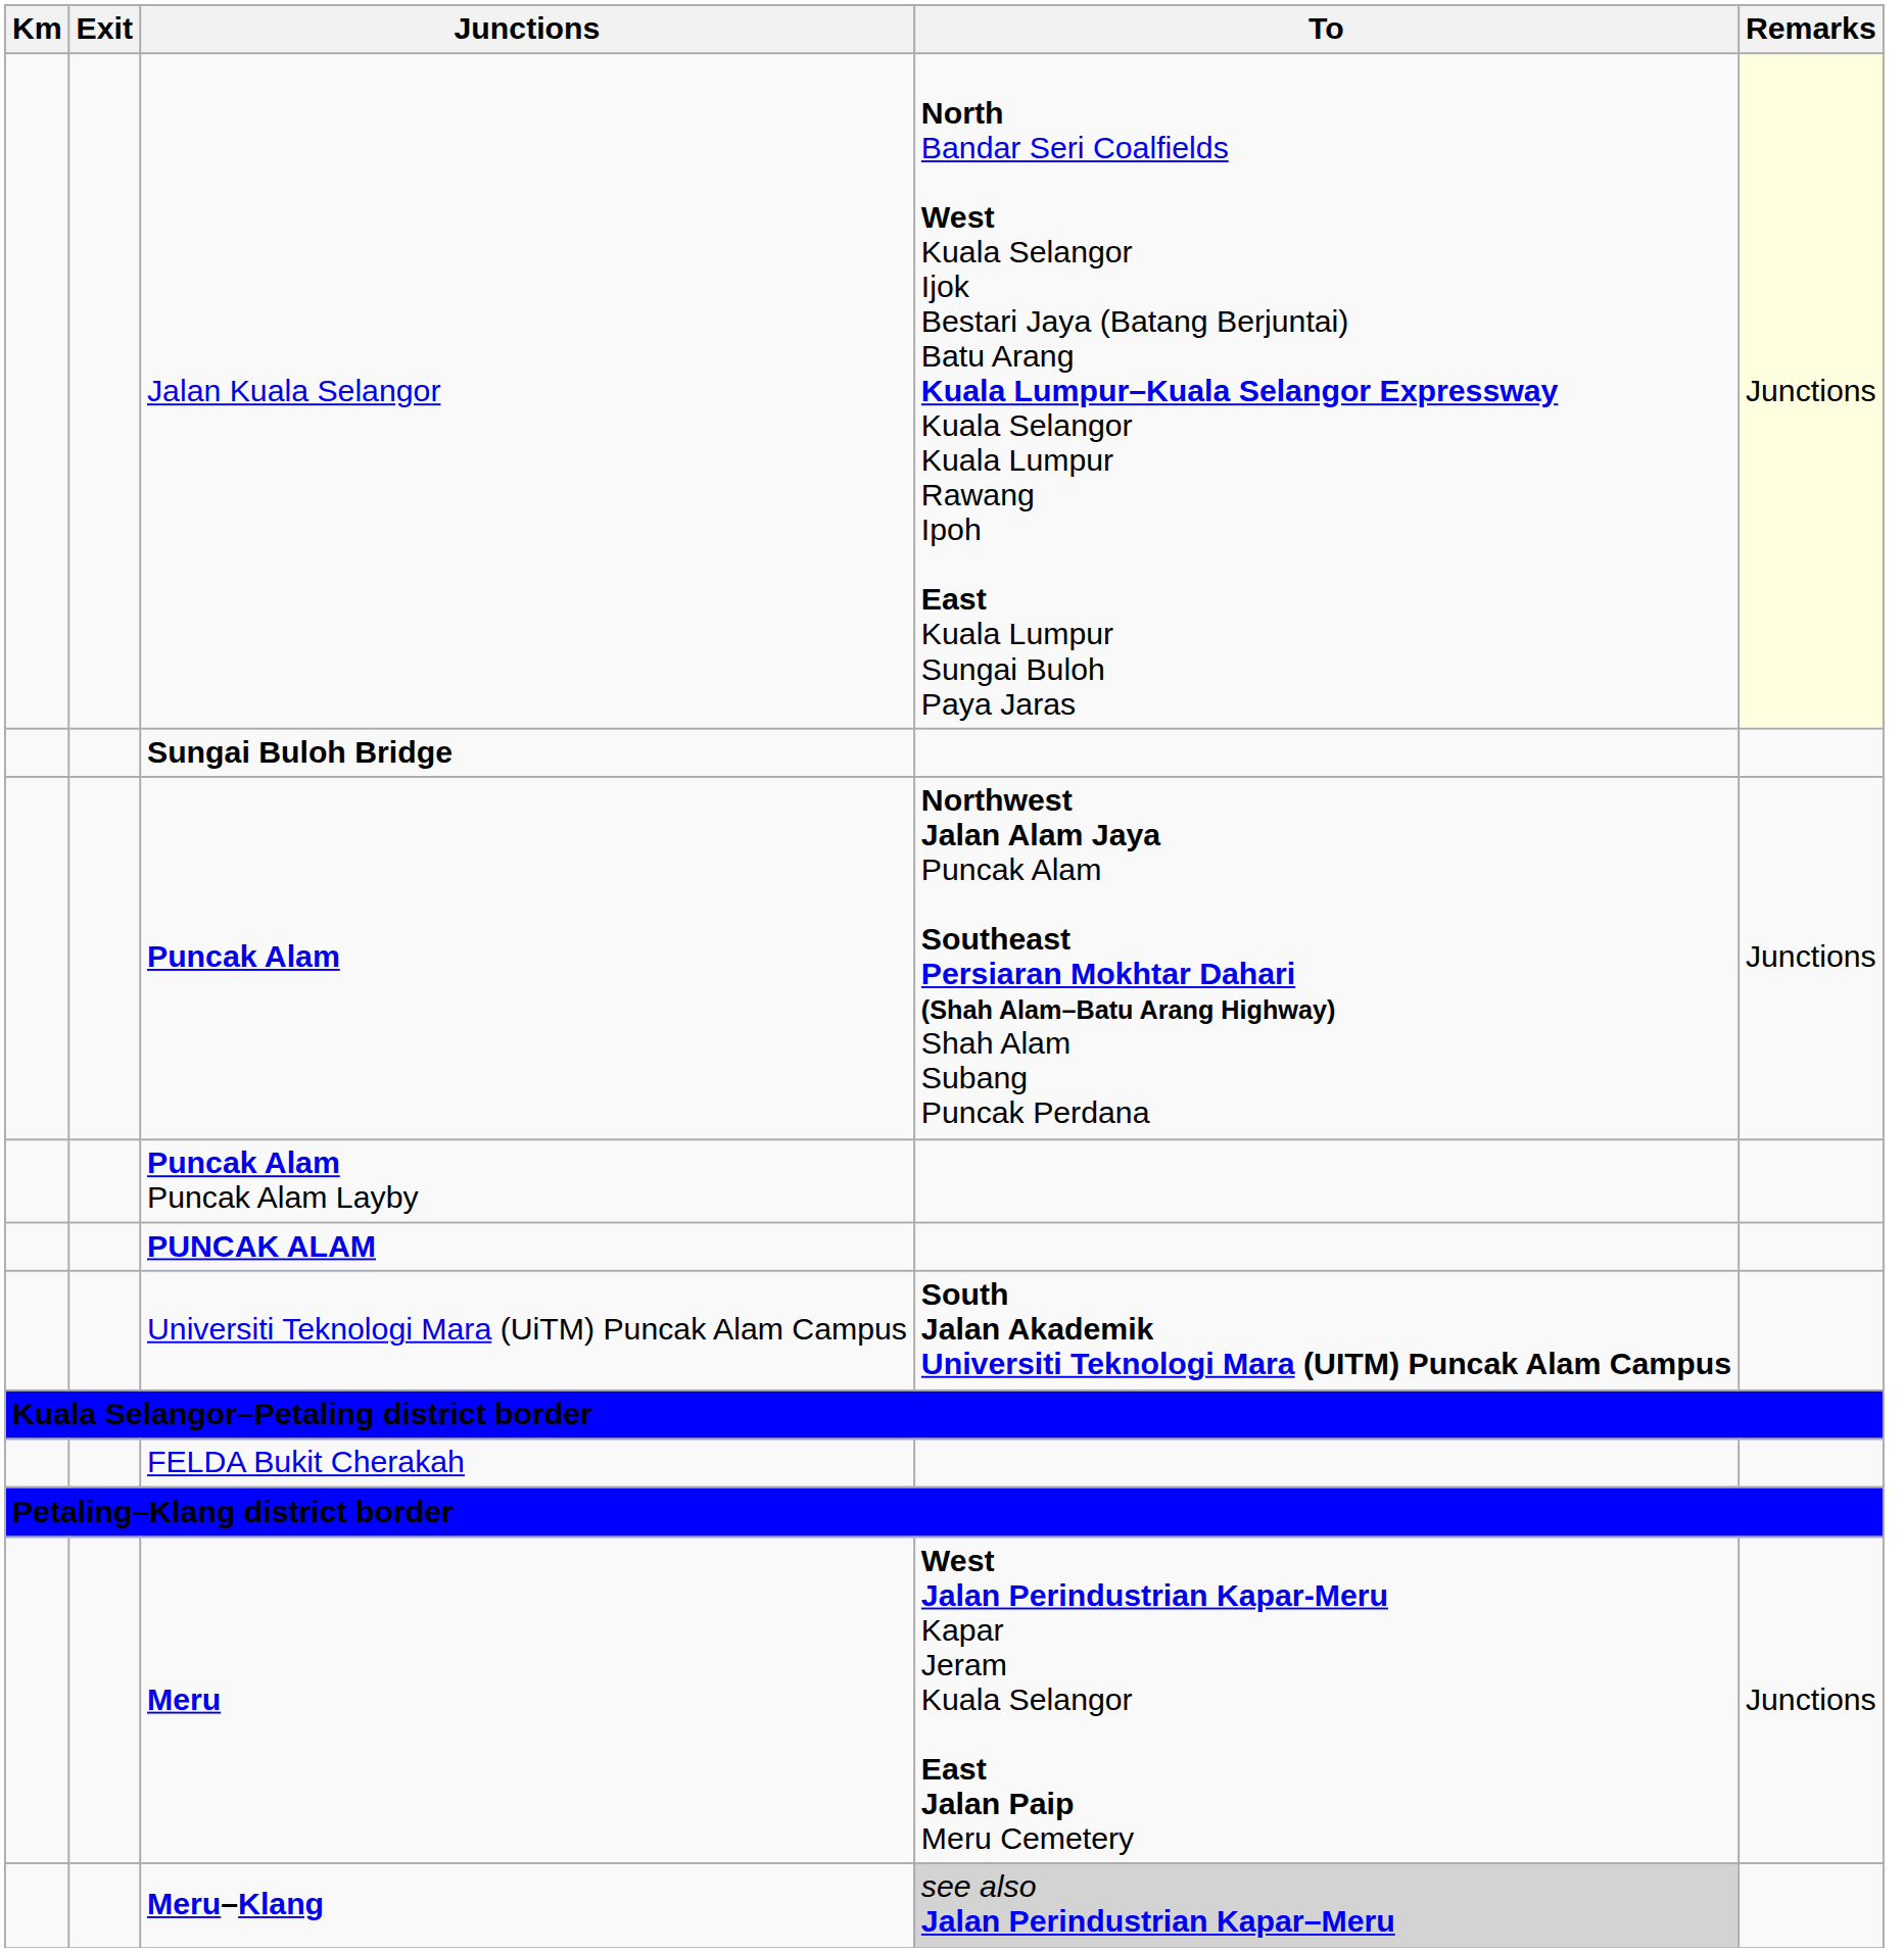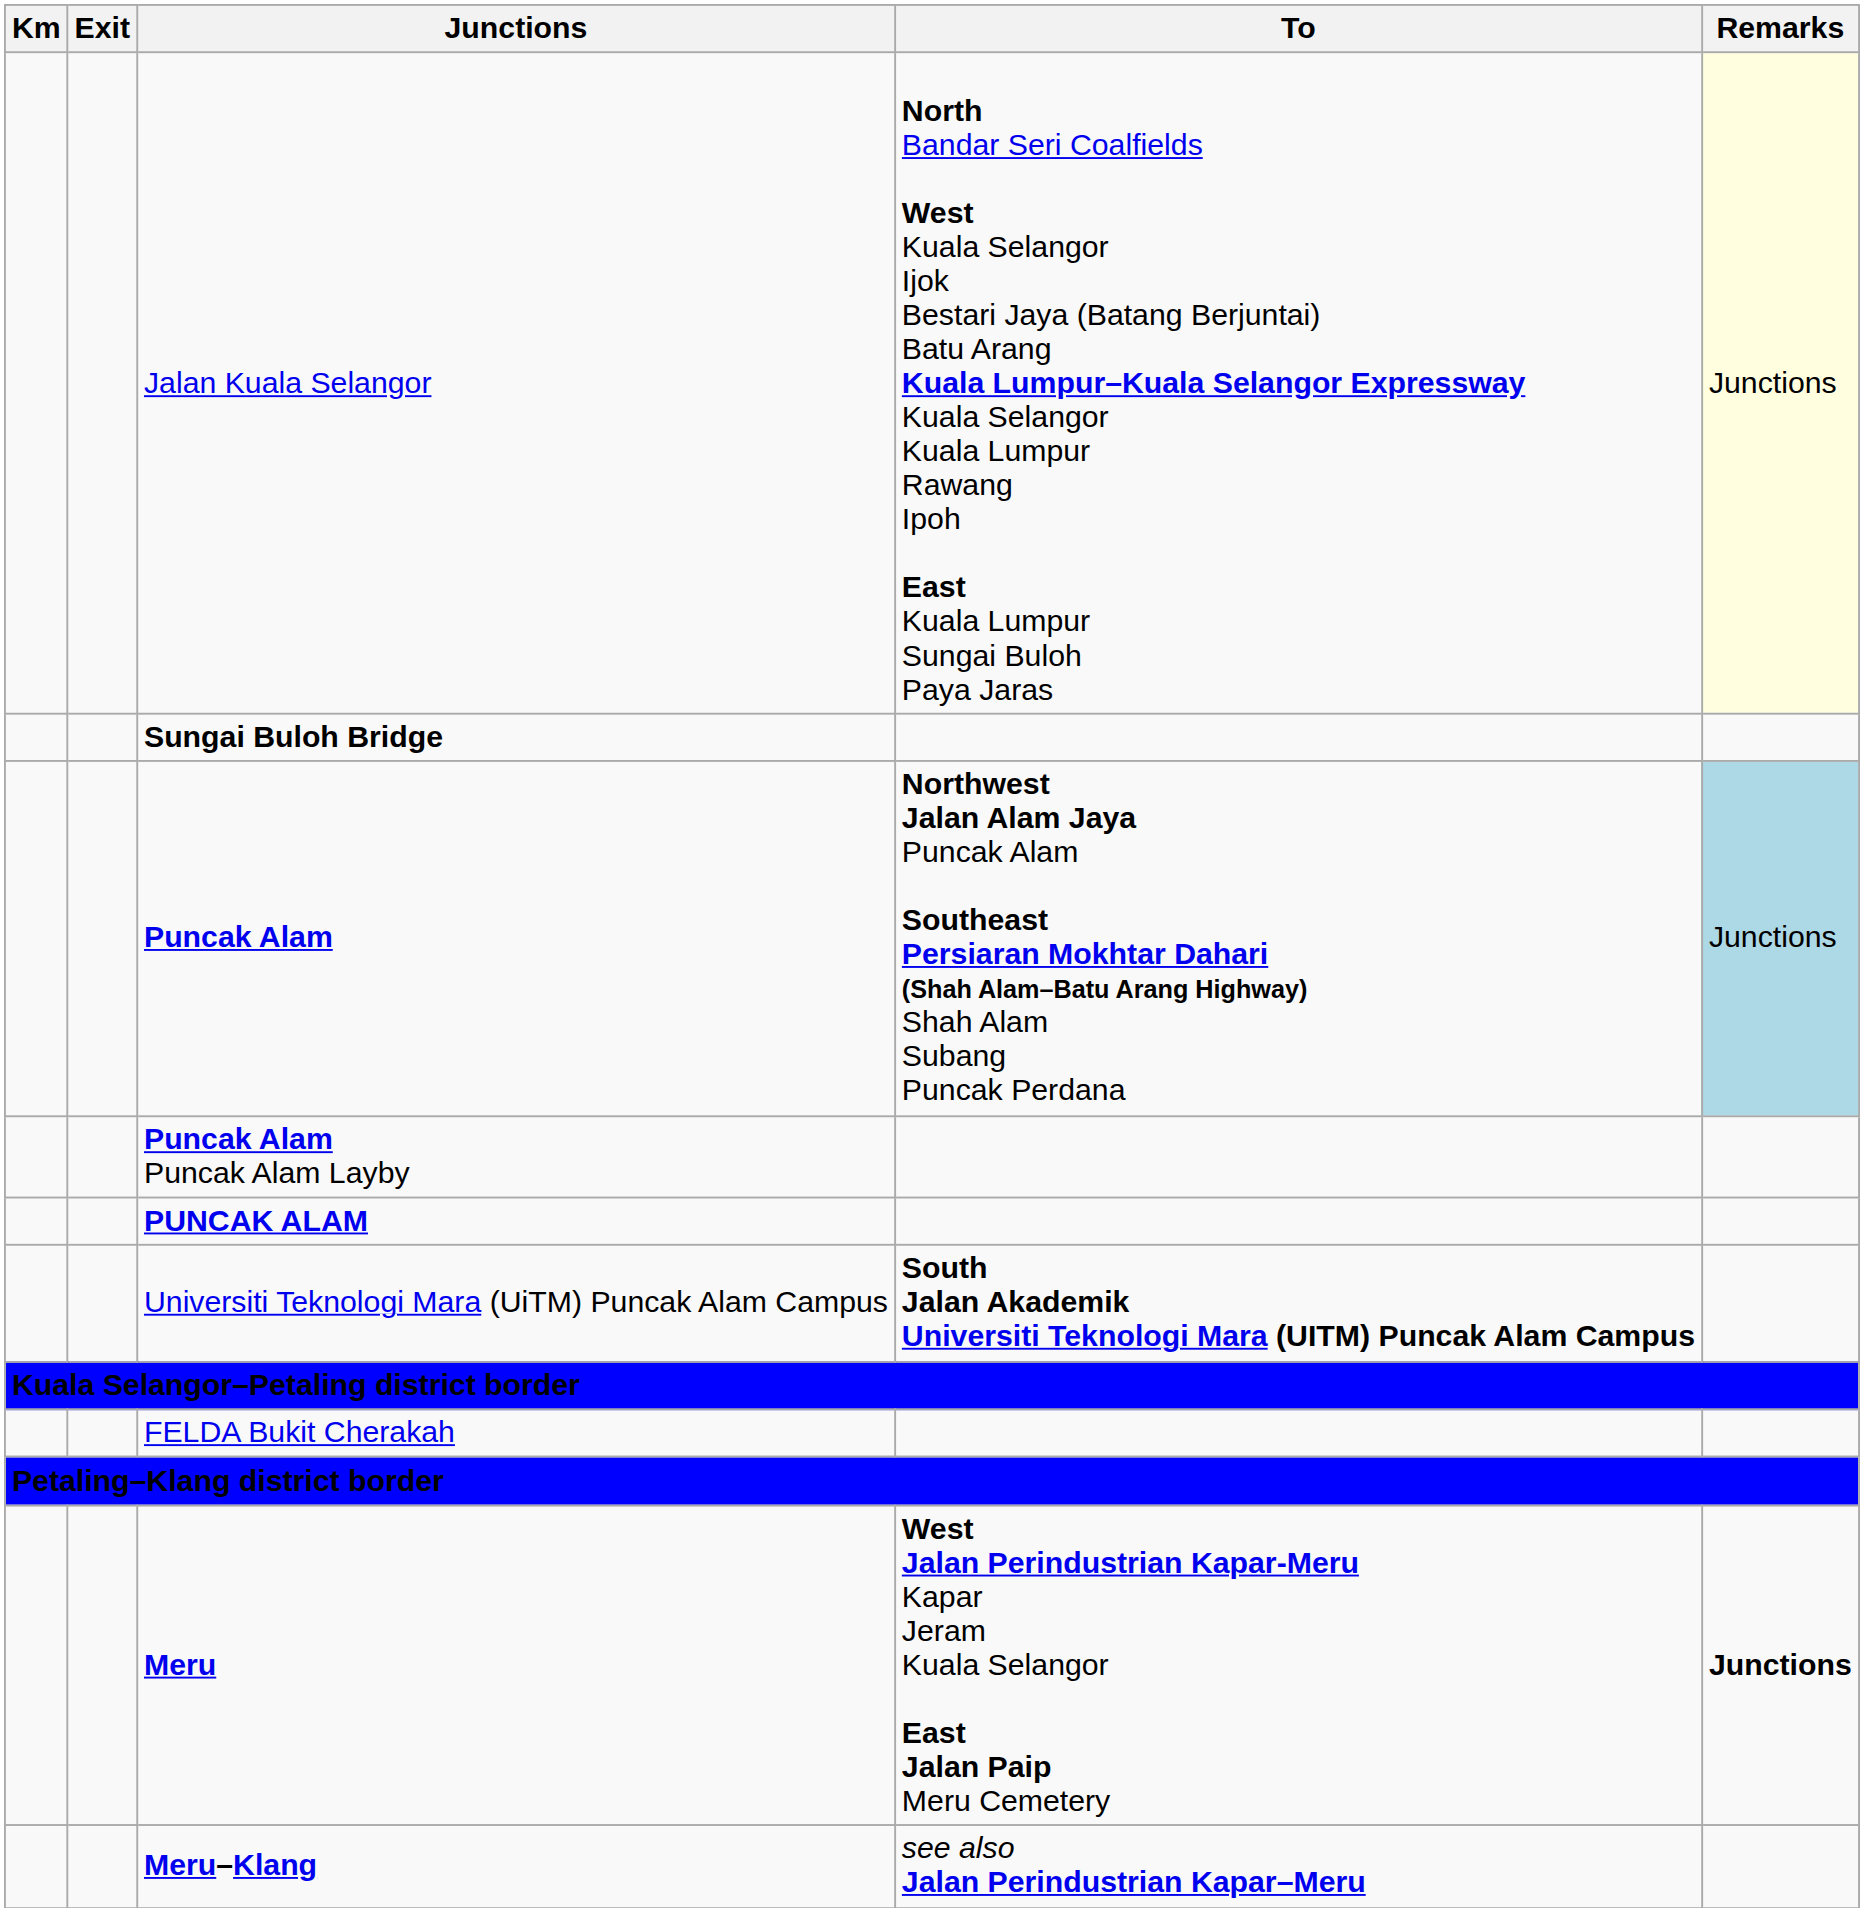Puncak Alam | Remarks: no background -> lightblue background
Meru | Remarks: normal -> bold
Meru–Klang | To: lightgrey background -> no background
